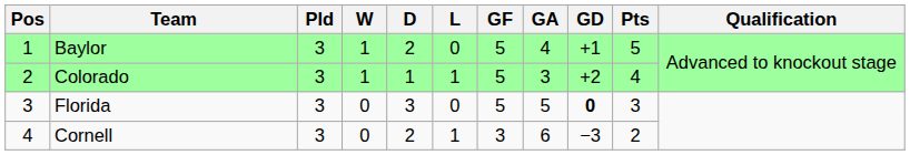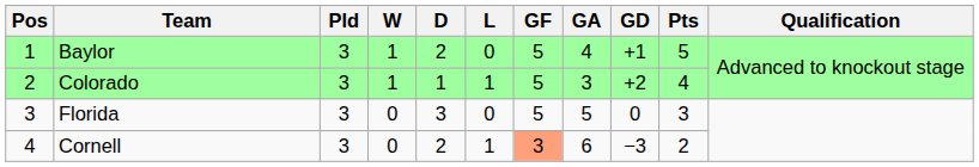Florida | GD: bold -> normal
Cornell | GF: no background -> lightsalmon background
